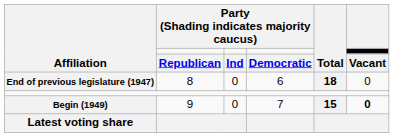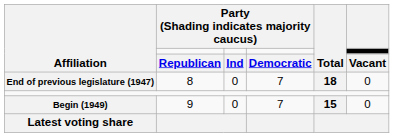End of previous legislature (1947) | column 4: 6 -> 7
Begin (1949) | column 6: bold -> normal
